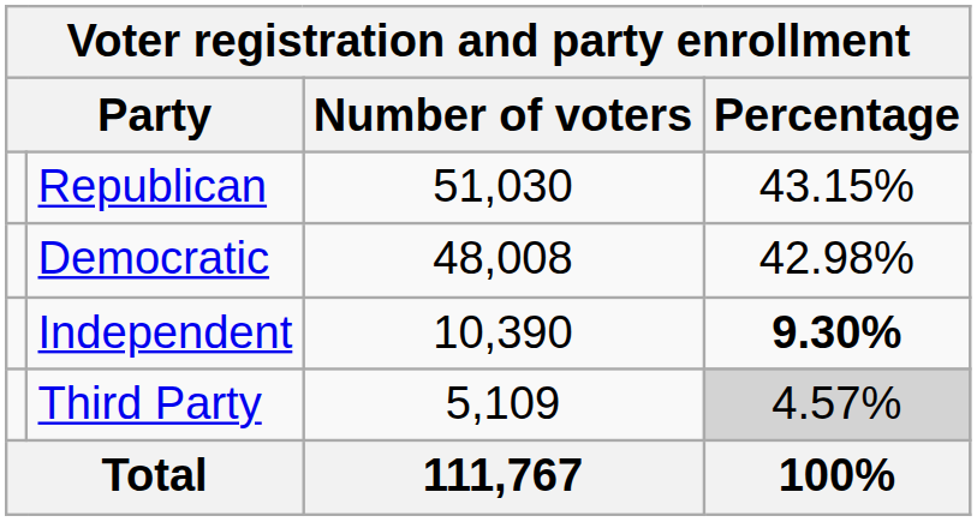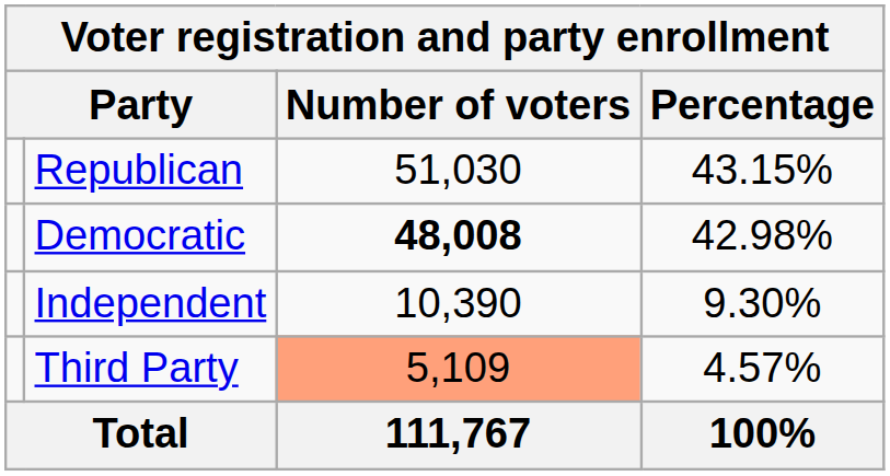Democratic | Number of voters: normal -> bold
Independent | Percentage: bold -> normal
Third Party | Number of voters: no background -> lightsalmon background
Third Party | Percentage: lightgrey background -> no background
